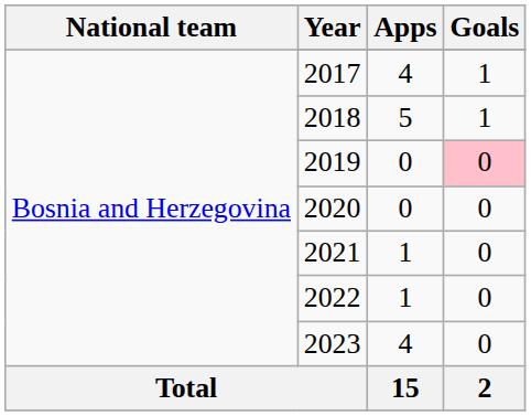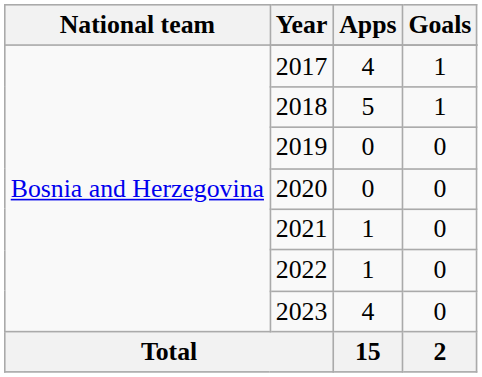2019 | Goals: pink background -> no background
